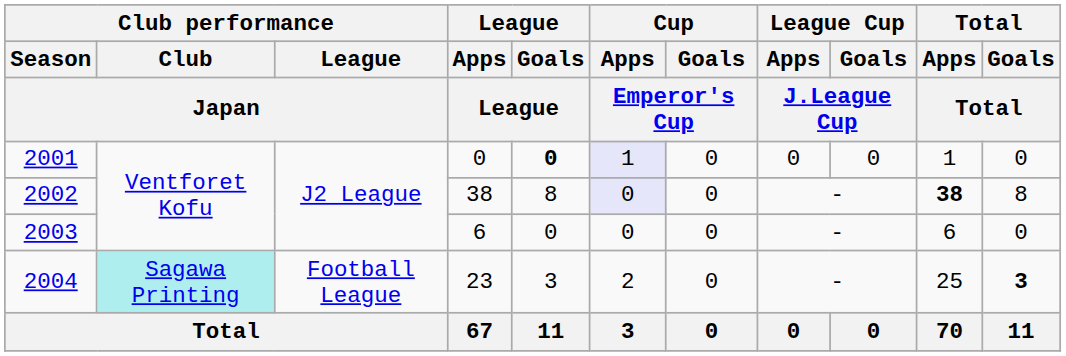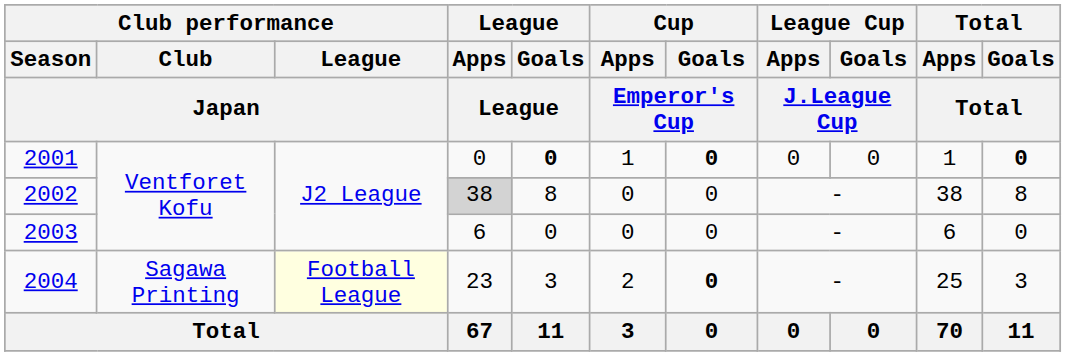2001 | Cup / Apps / Emperor's Cup: lavender background -> no background
2001 | Cup / Goals / Emperor's Cup: normal -> bold
2001 | Total / Goals / Total: normal -> bold
2002 | League / Apps / League: no background -> lightgrey background
2002 | Cup / Apps / Emperor's Cup: lavender background -> no background
2002 | Total / Apps / Total: bold -> normal
2004 | Club performance / Club / Japan: paleturquoise background -> no background
2004 | Club performance / League / Japan: no background -> lightyellow background
2004 | Cup / Goals / Emperor's Cup: normal -> bold
2004 | Total / Goals / Total: bold -> normal
